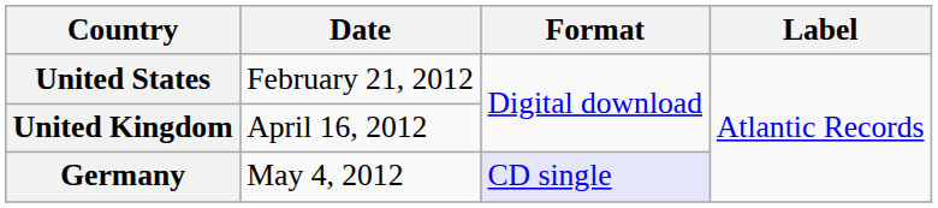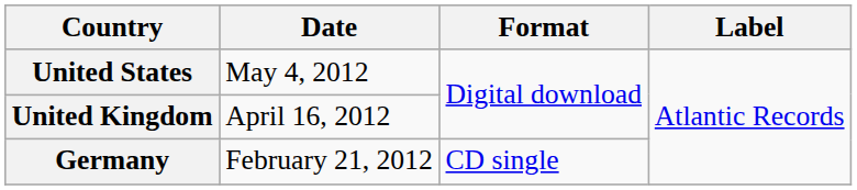United States | Date: February 21, 2012 -> May 4, 2012
Germany | Date: May 4, 2012 -> February 21, 2012
Germany | Format: lavender background -> no background
